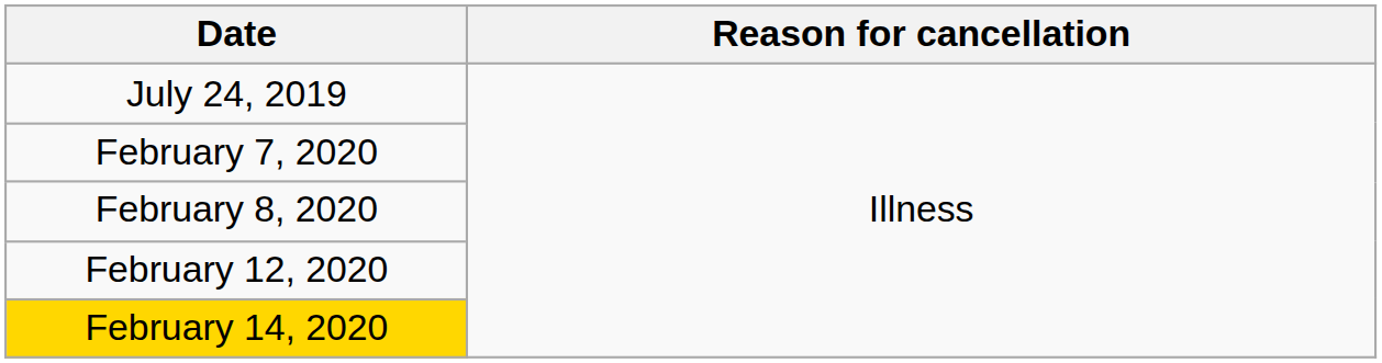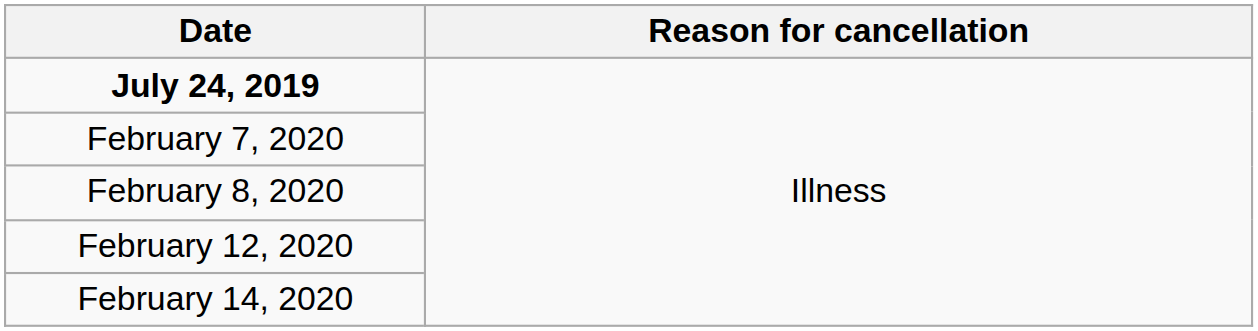July 24, 2019 | Date: normal -> bold
February 14, 2020 | Date: gold background -> no background
